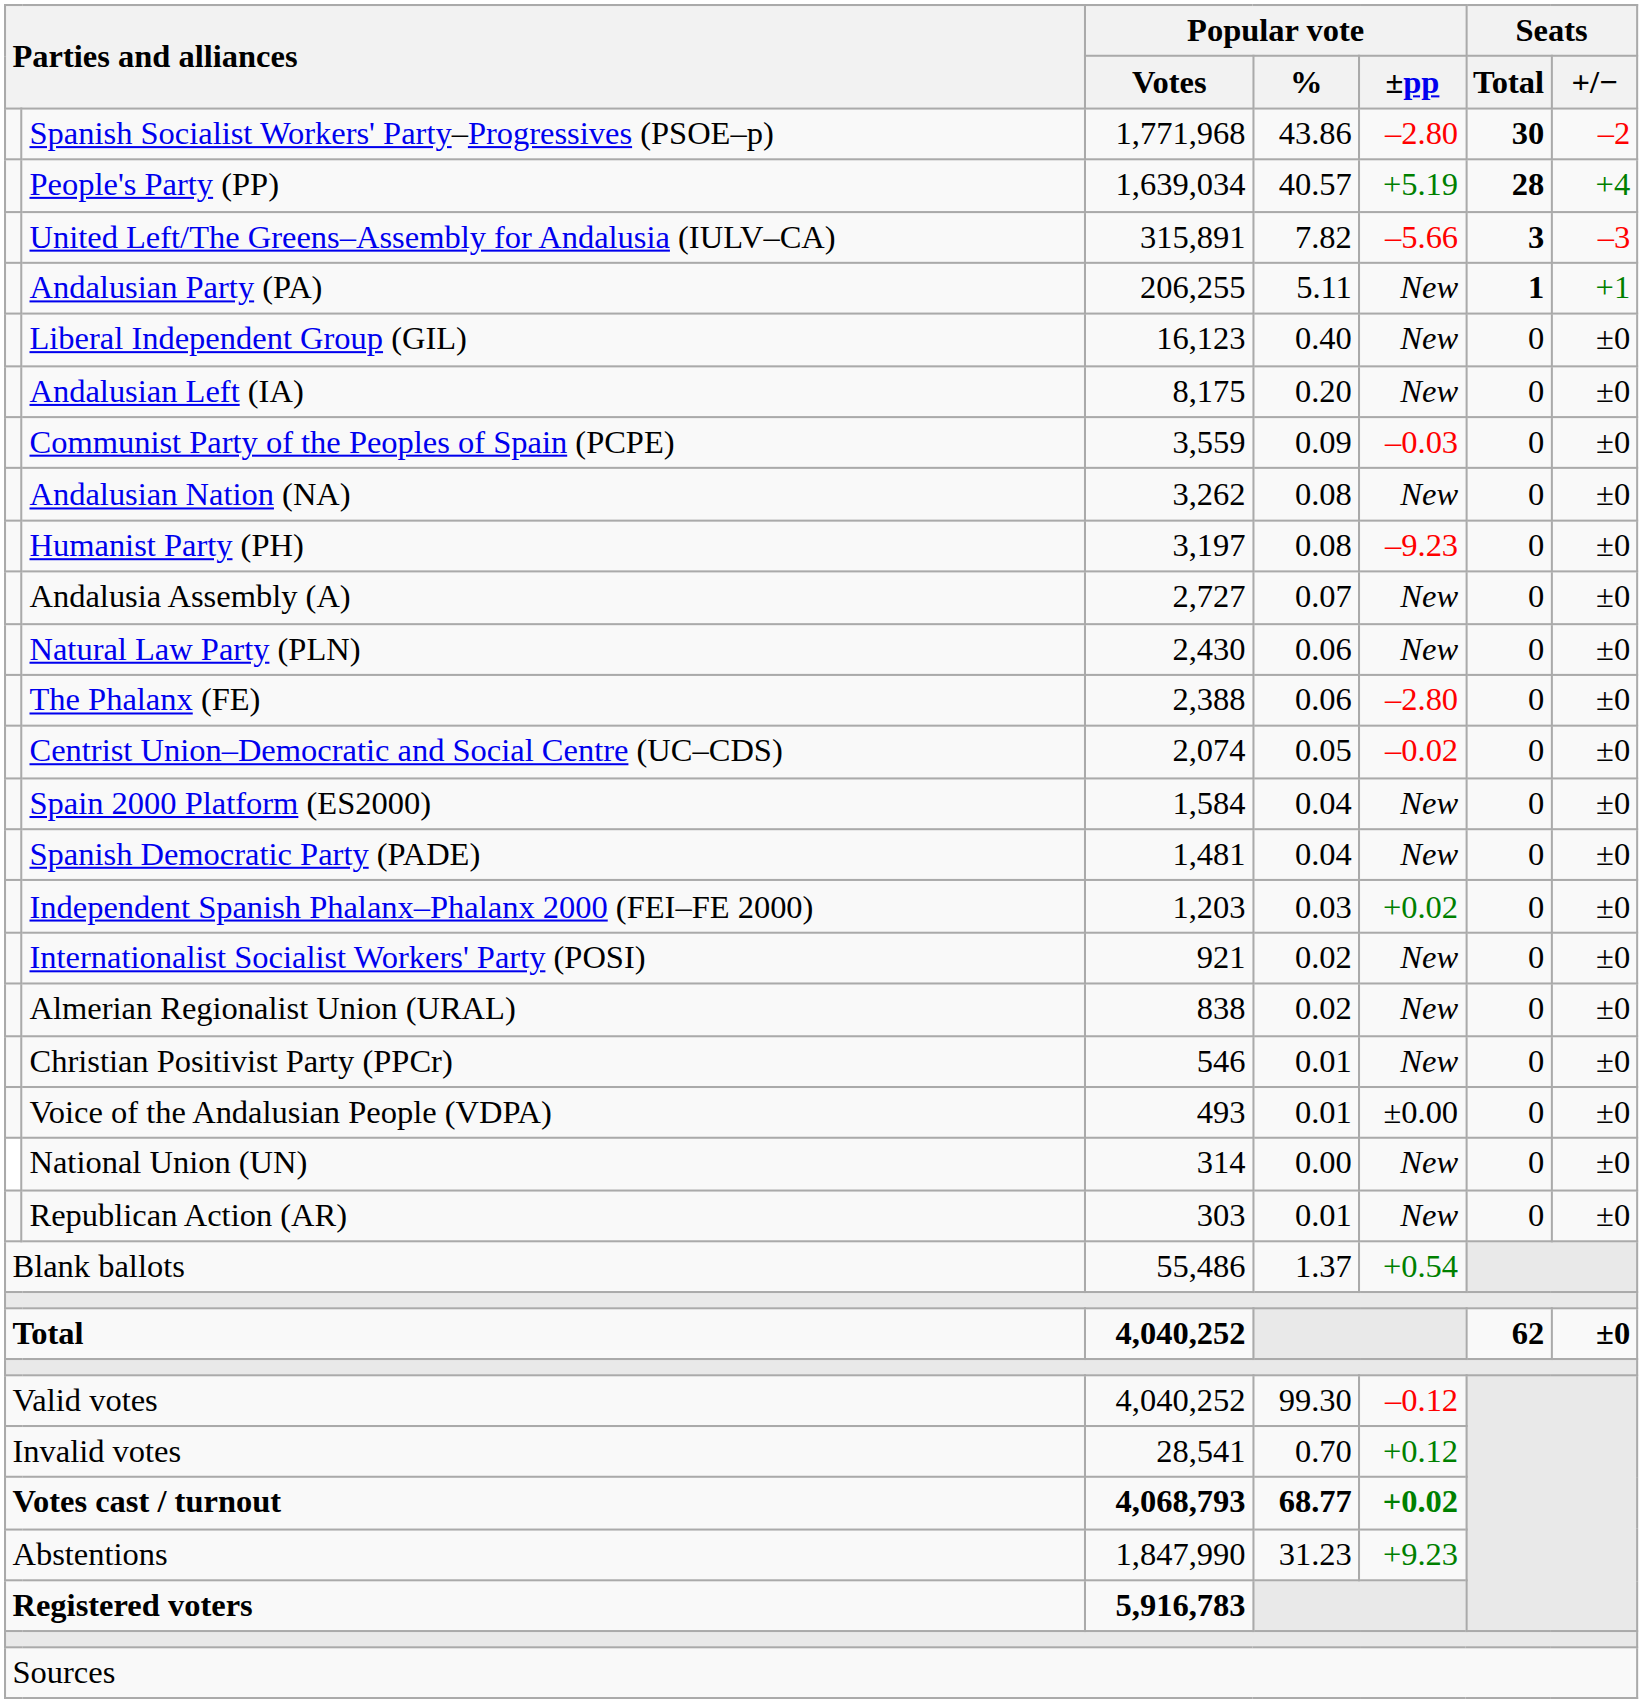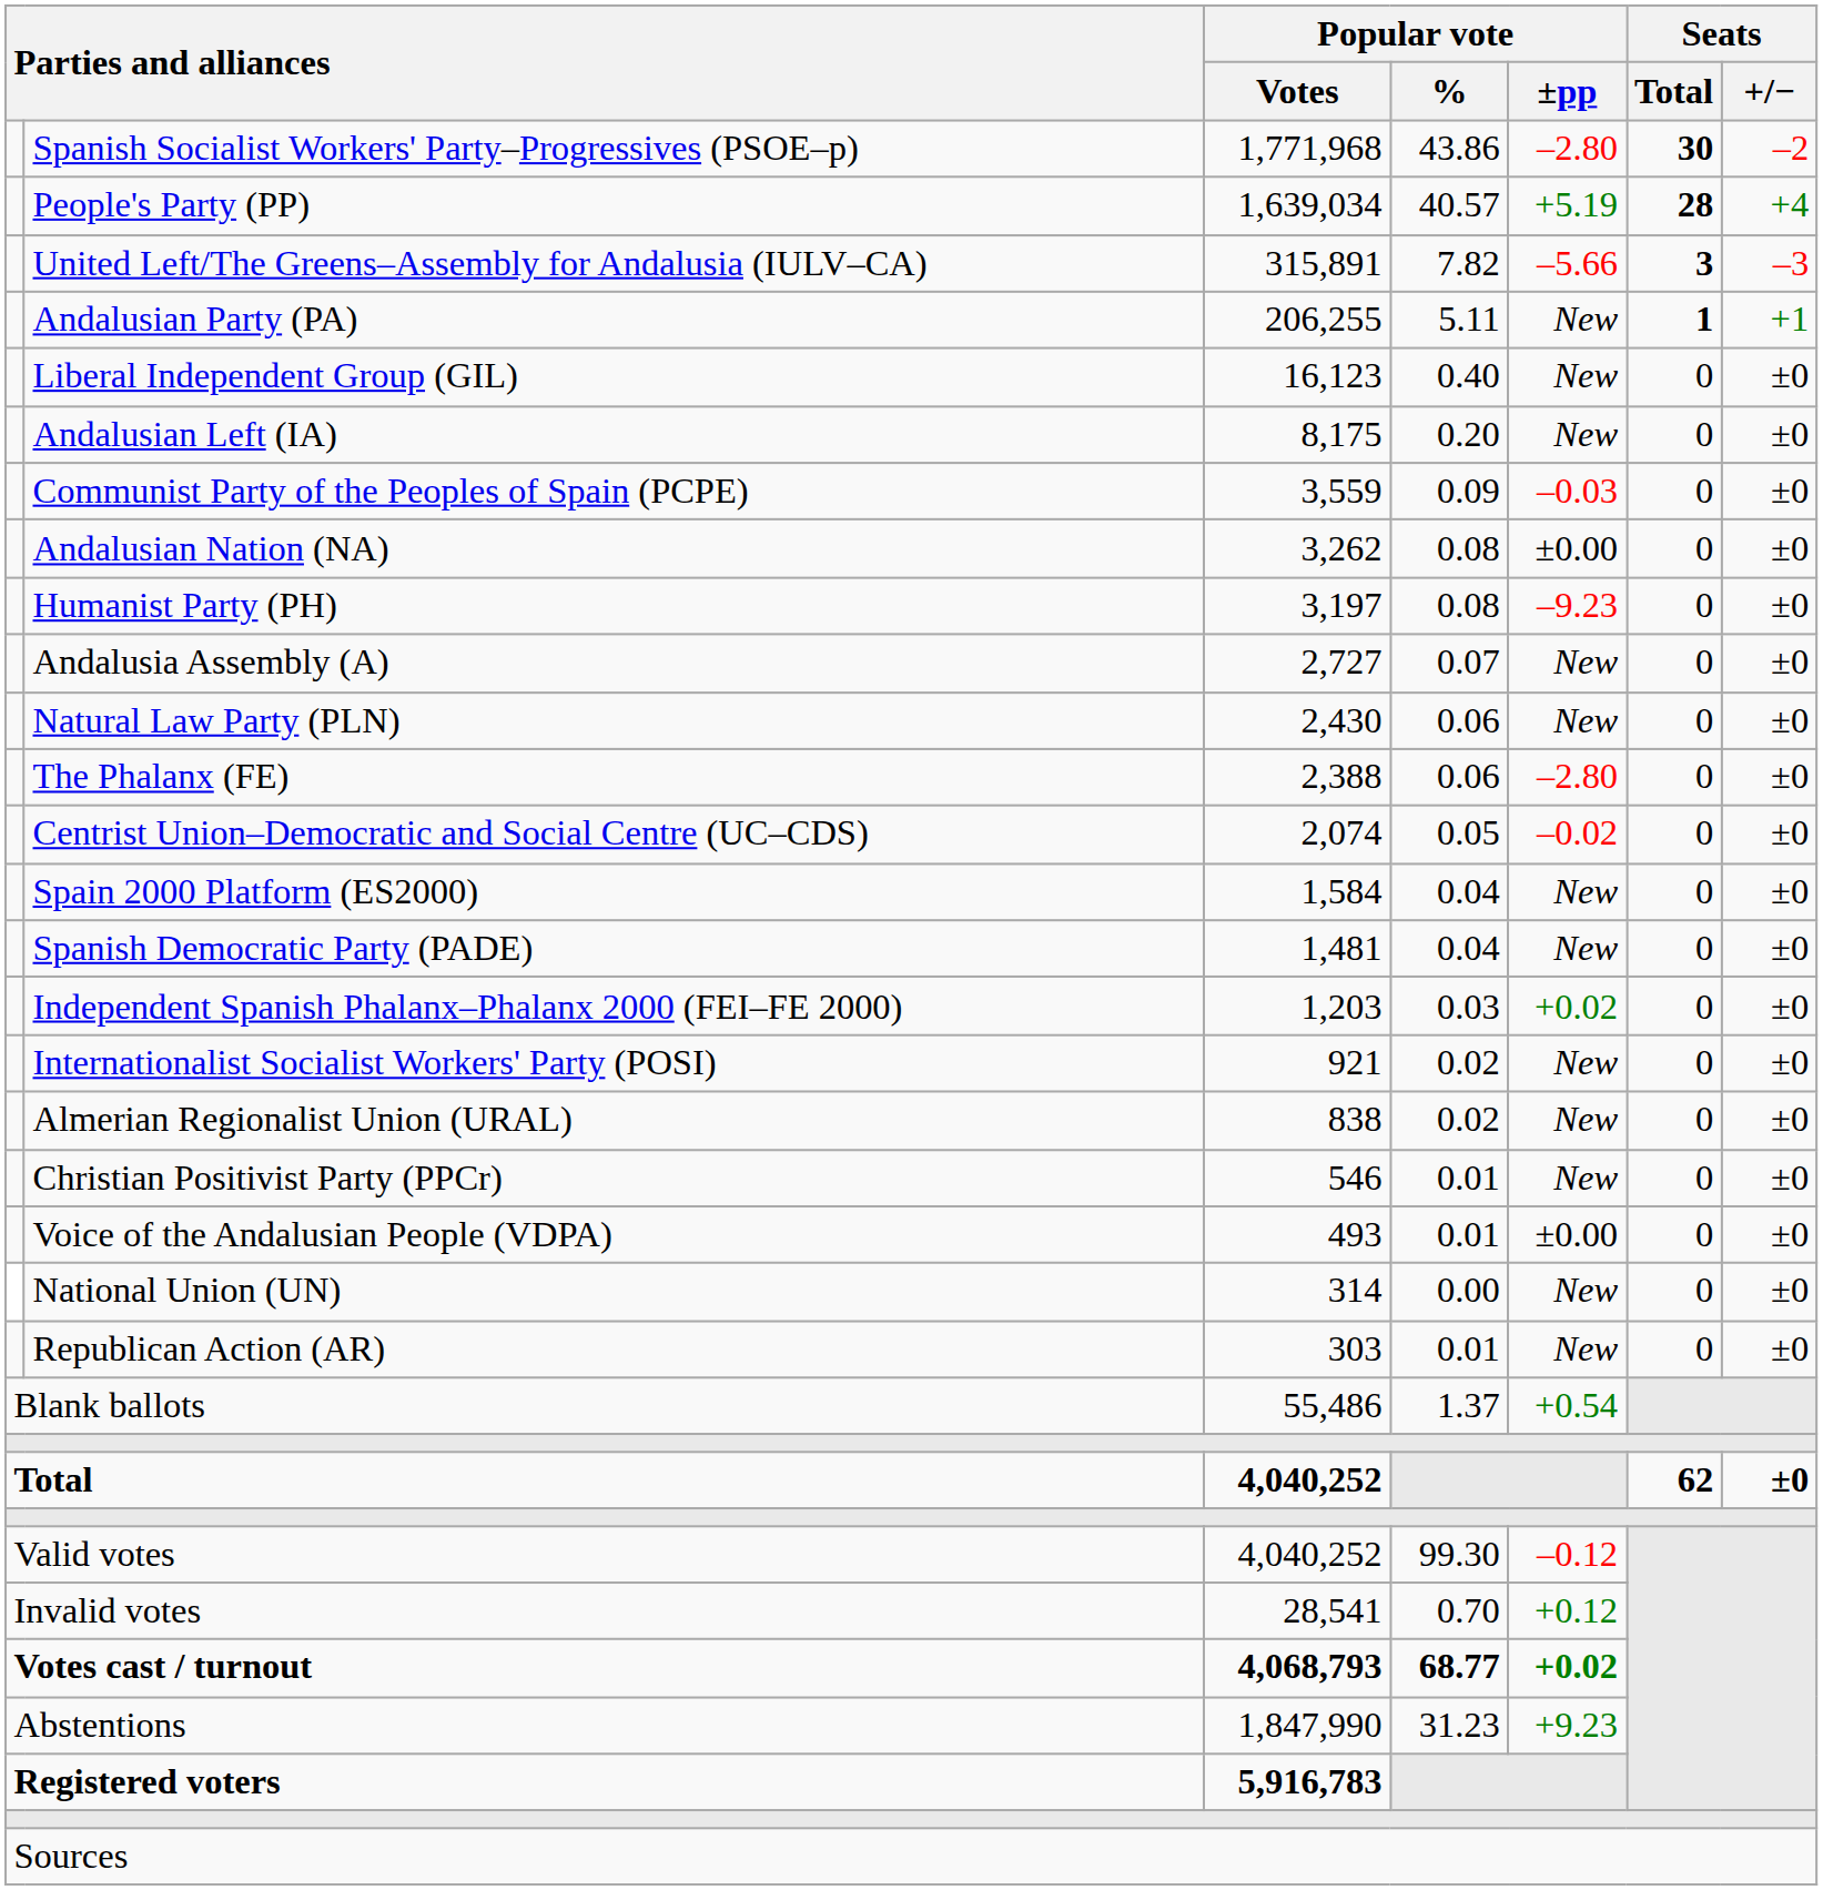Andalusian Nation (NA) | Popular vote / ±pp: New -> ±0.00
